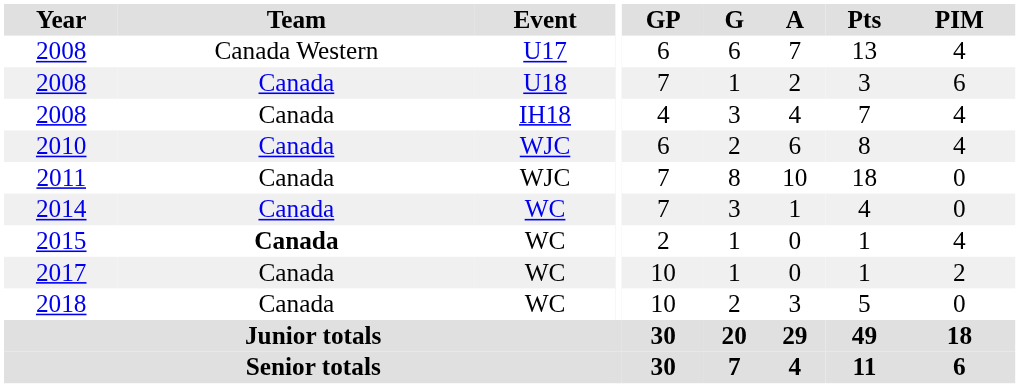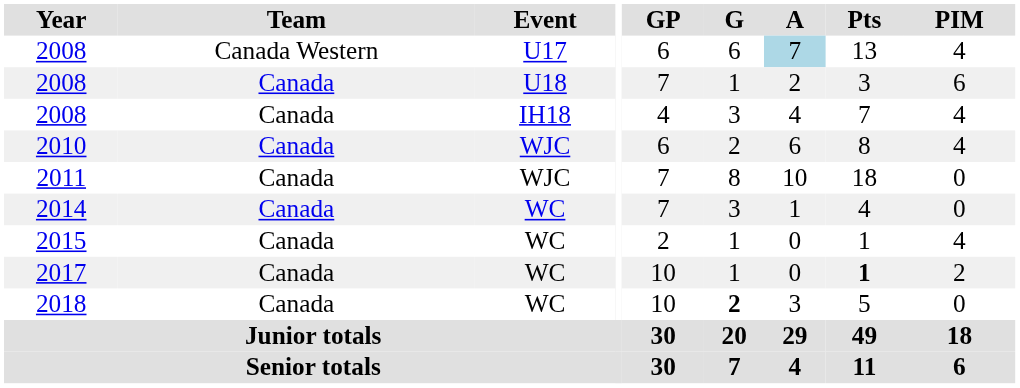2008 / U17 | A: no background -> lightblue background
2015 | Team: bold -> normal
2017 | Pts: normal -> bold
2018 | G: normal -> bold
